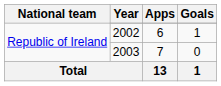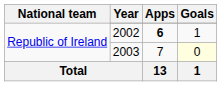2002 | Apps: normal -> bold
2003 | Goals: no background -> lightyellow background
